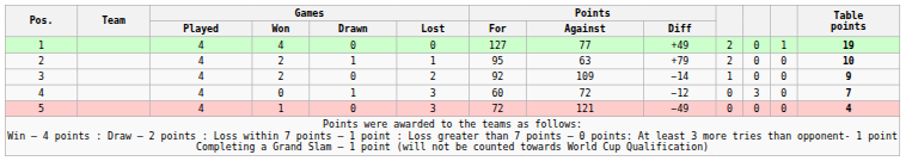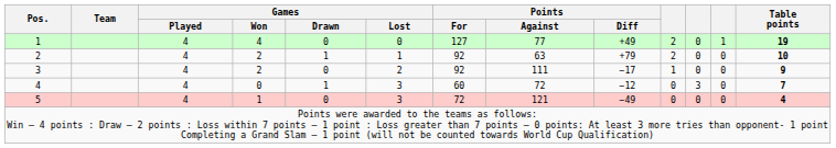row 4 | Points / For: 95 -> 92
row 5 | Points / Against: 109 -> 111
row 5 | Points / Diff: −14 -> −17
